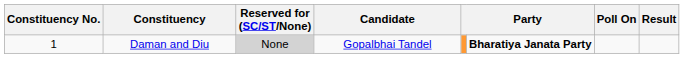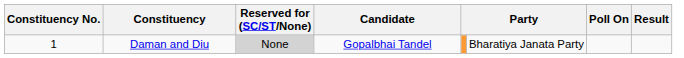Daman and Diu | column 6: bold -> normal
